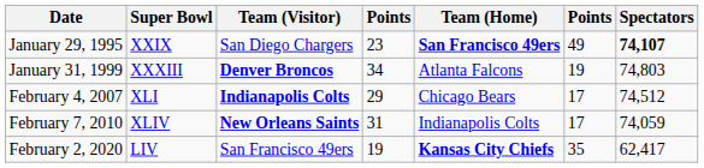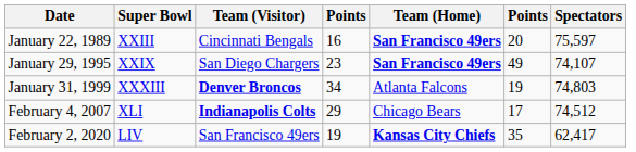+ row: January 22, 1989 | XXIII | Cincinnati Bengals | 16 | San Francisco 49ers | 20 | 75,597
January 29, 1995 | Spectators: bold -> normal
- row: February 7, 2010 | XLIV | New Orleans Saints | 31 | Indianapolis Colts | 17 | 74,059
